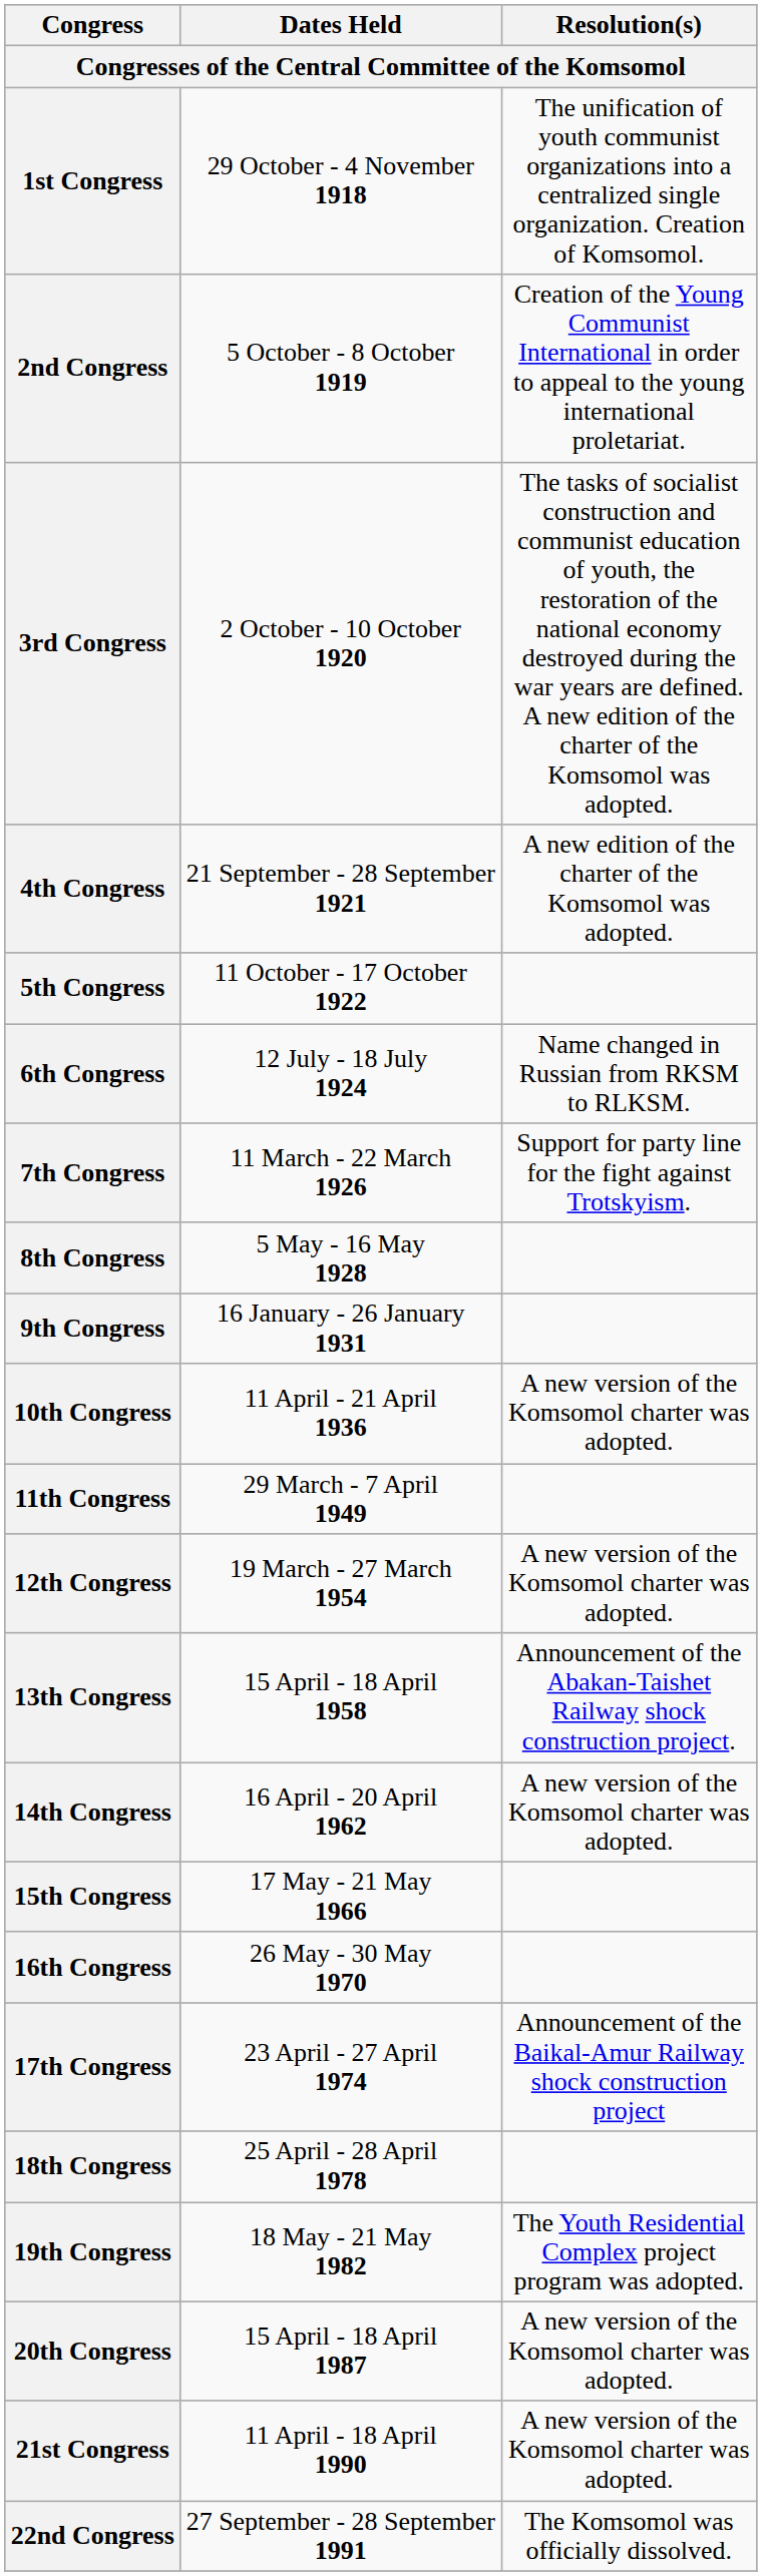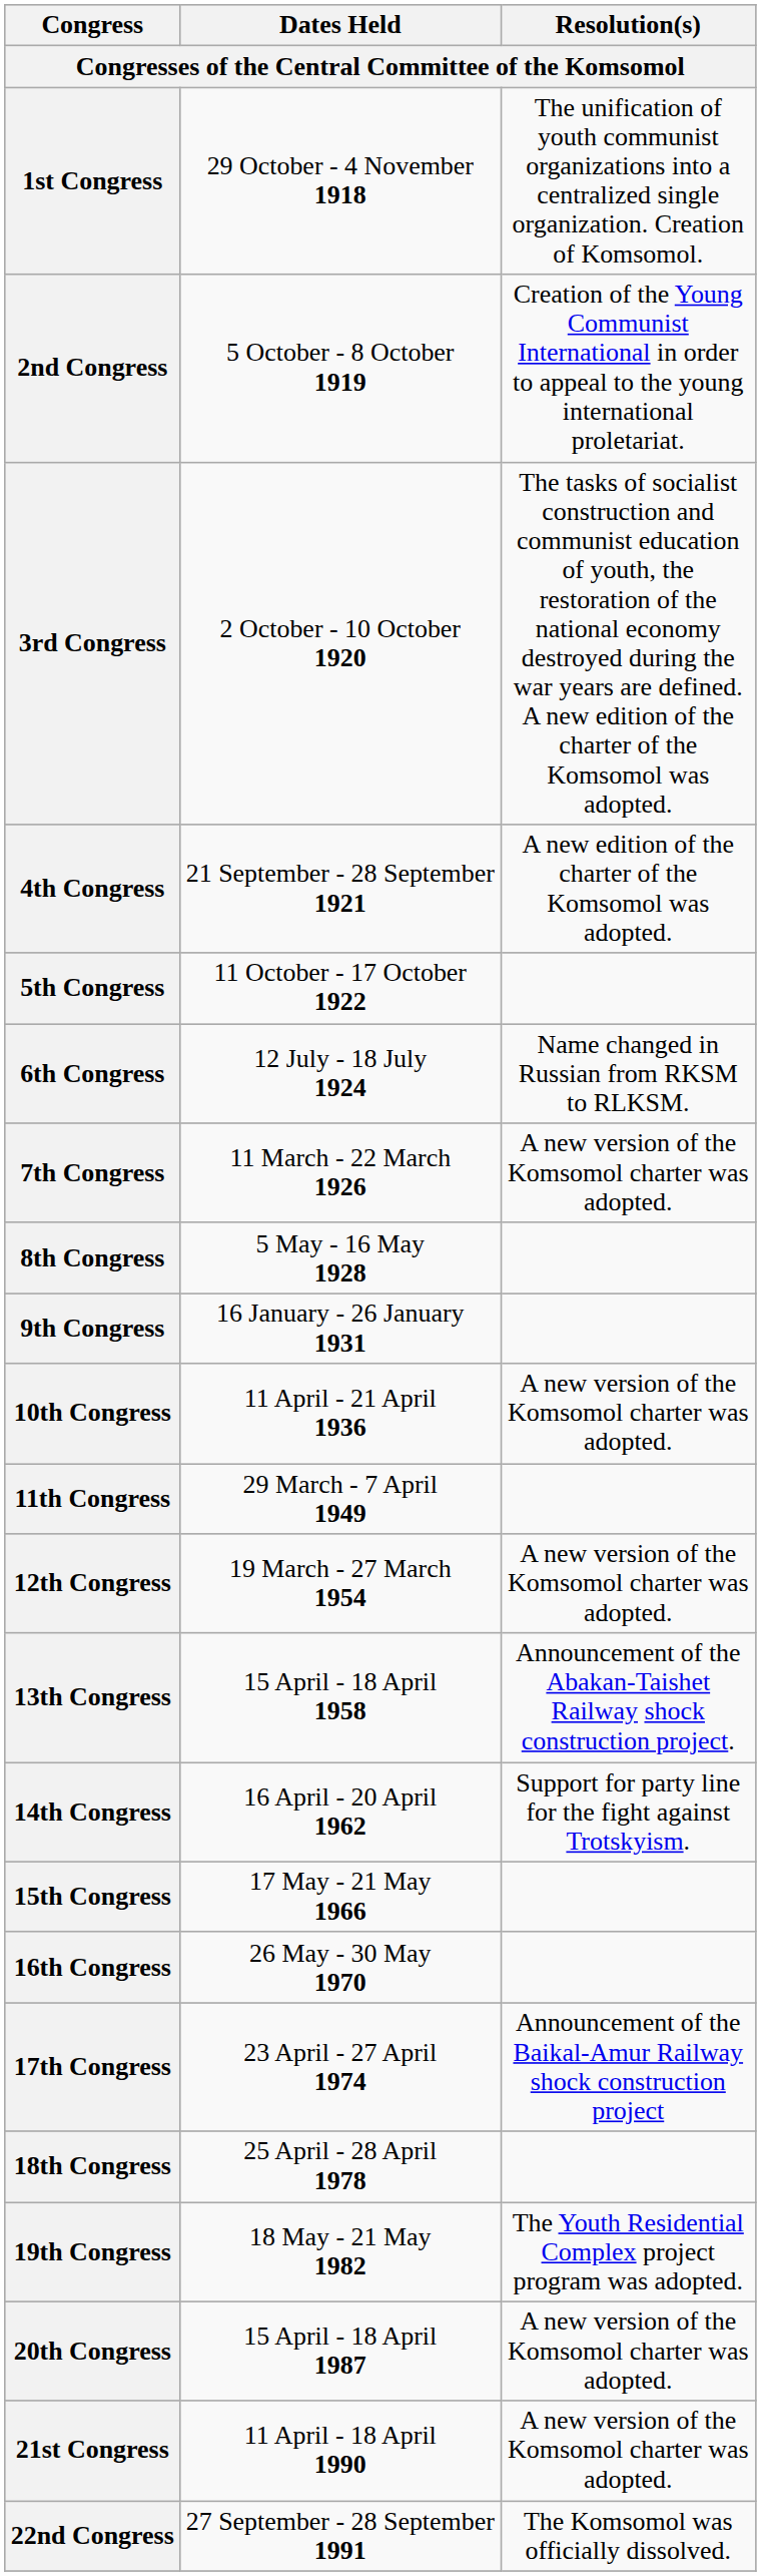7th Congress | Resolution(s): Support for party line for the fight against Trotskyism. -> A new version of the Komsomol charter was adopted.
14th Congress | Resolution(s): A new version of the Komsomol charter was adopted. -> Support for party line for the fight against Trotskyism.
